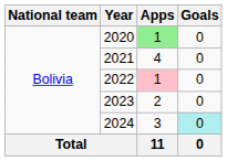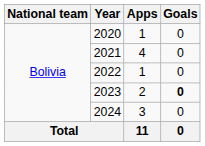2020 | Apps: lightgreen background -> no background
2022 | Apps: pink background -> no background
2023 | Goals: normal -> bold
2024 | Goals: paleturquoise background -> no background
